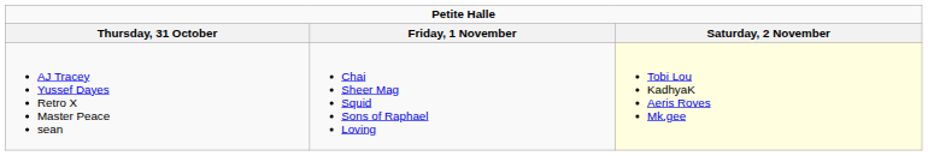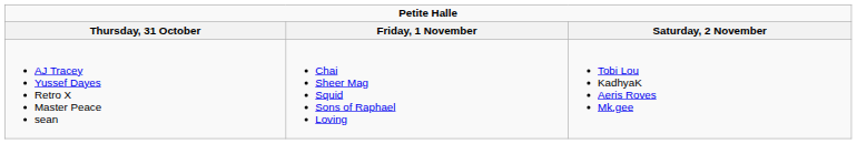AJ Tracey Yussef Dayes Retro X Master Peace sean | Saturday, 2 November: lightyellow background -> no background
